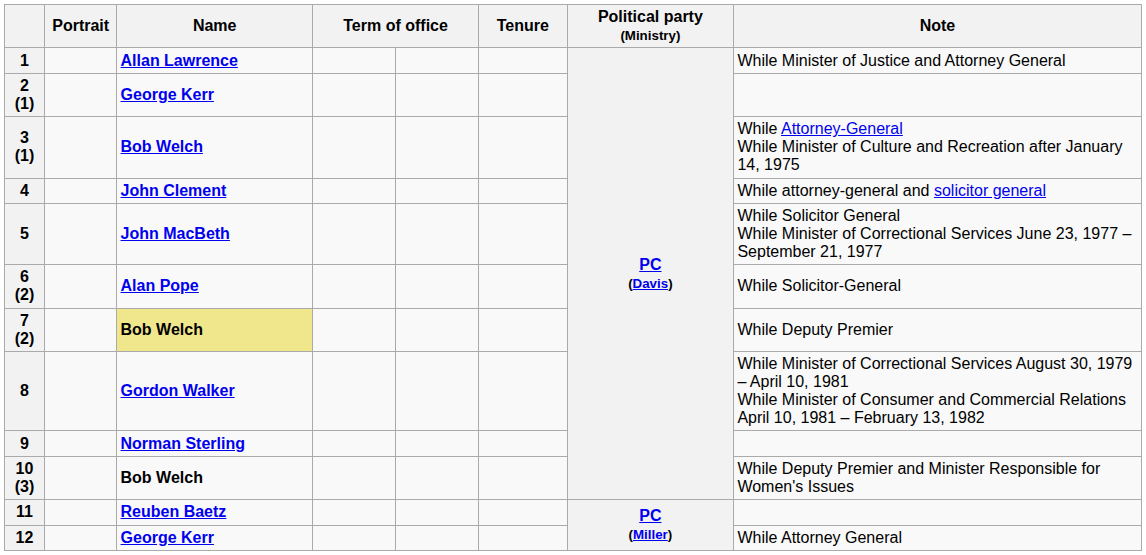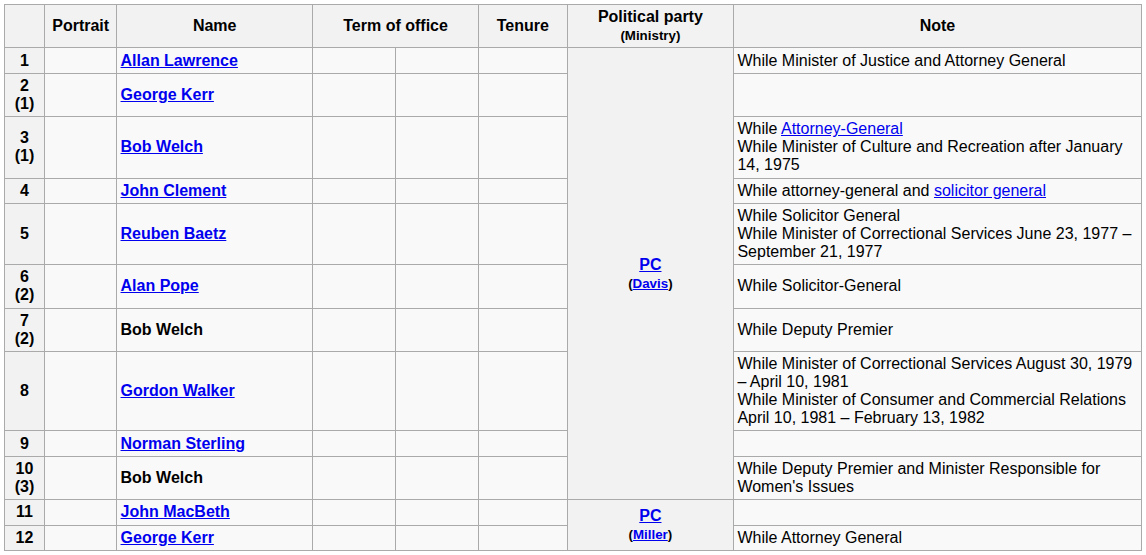5 | Name: John MacBeth -> Reuben Baetz
7 (2) | Name: khaki background -> no background
11 | Name: Reuben Baetz -> John MacBeth
